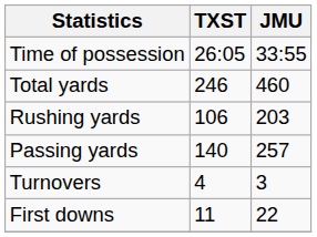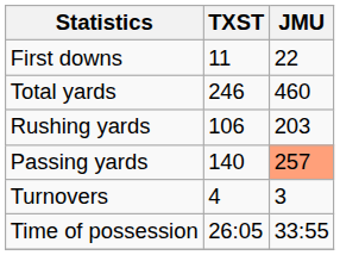rows swapped: First downs <-> Time of possession
Passing yards | JMU: no background -> lightsalmon background
